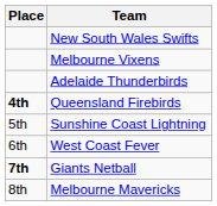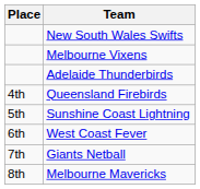Queensland Firebirds | Place: bold -> normal
Giants Netball | Place: bold -> normal
